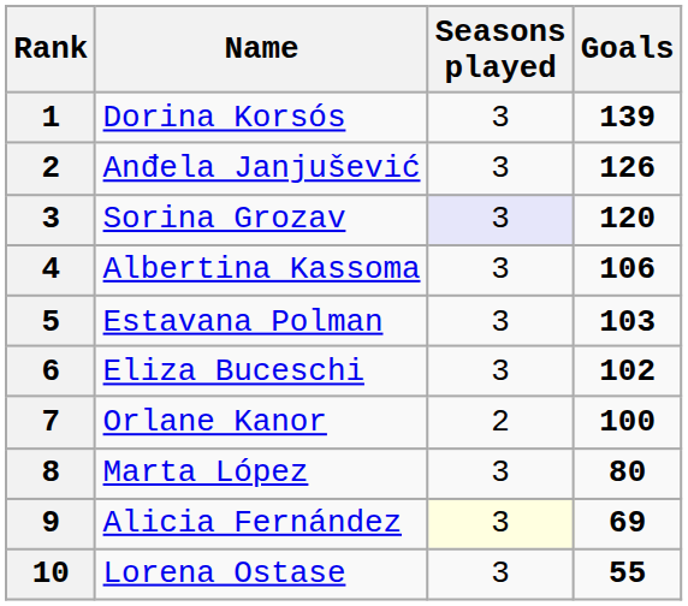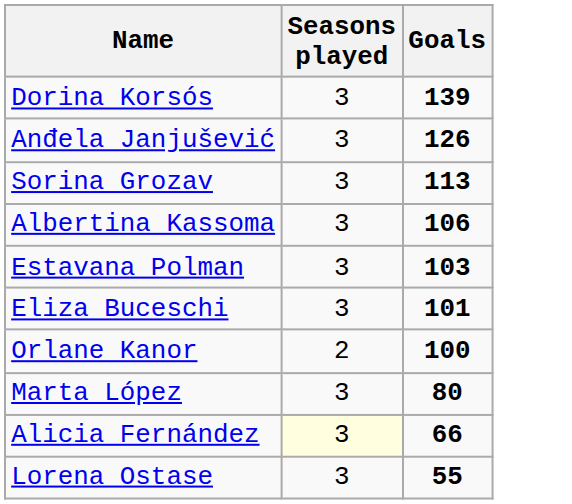- column: Rank | 1 | 2 | 3 | 4 | 5 | 6 | 7 | 8 | 9 | 10
Sorina Grozav | Seasons played: lavender background -> no background
Sorina Grozav | Goals: 120 -> 113
Eliza Buceschi | Goals: 102 -> 101
Alicia Fernández | Goals: 69 -> 66
